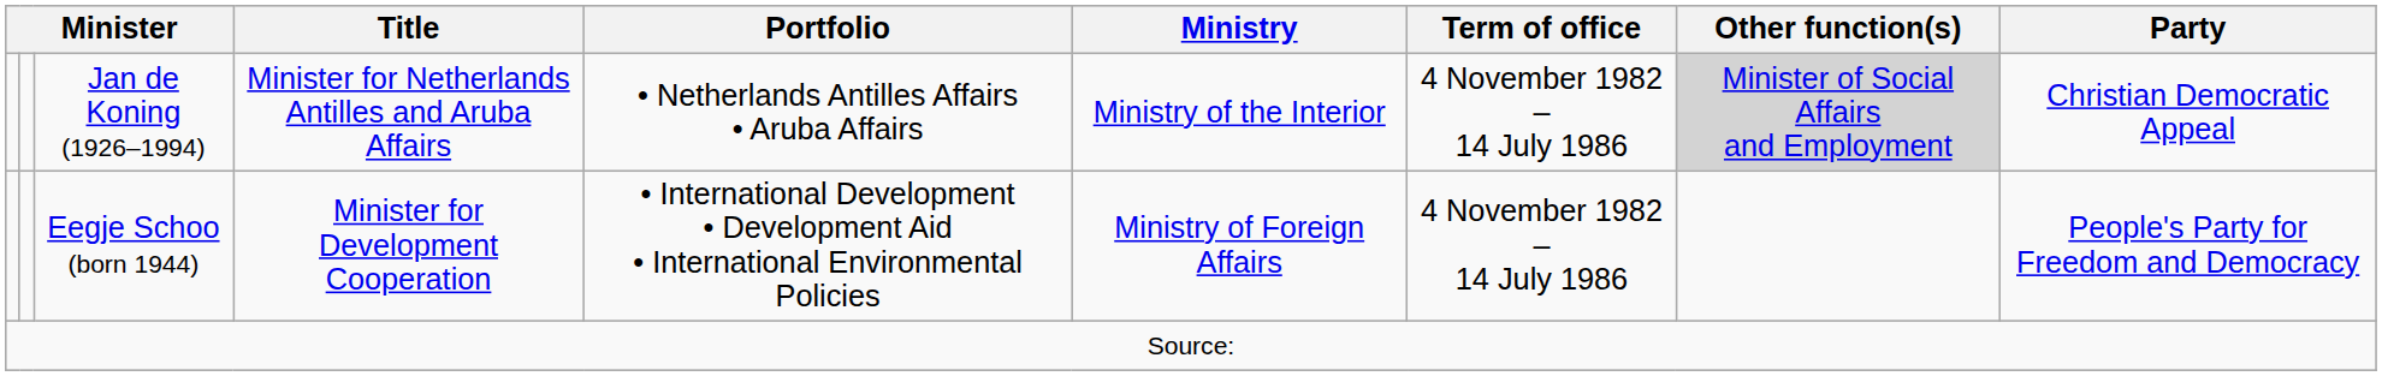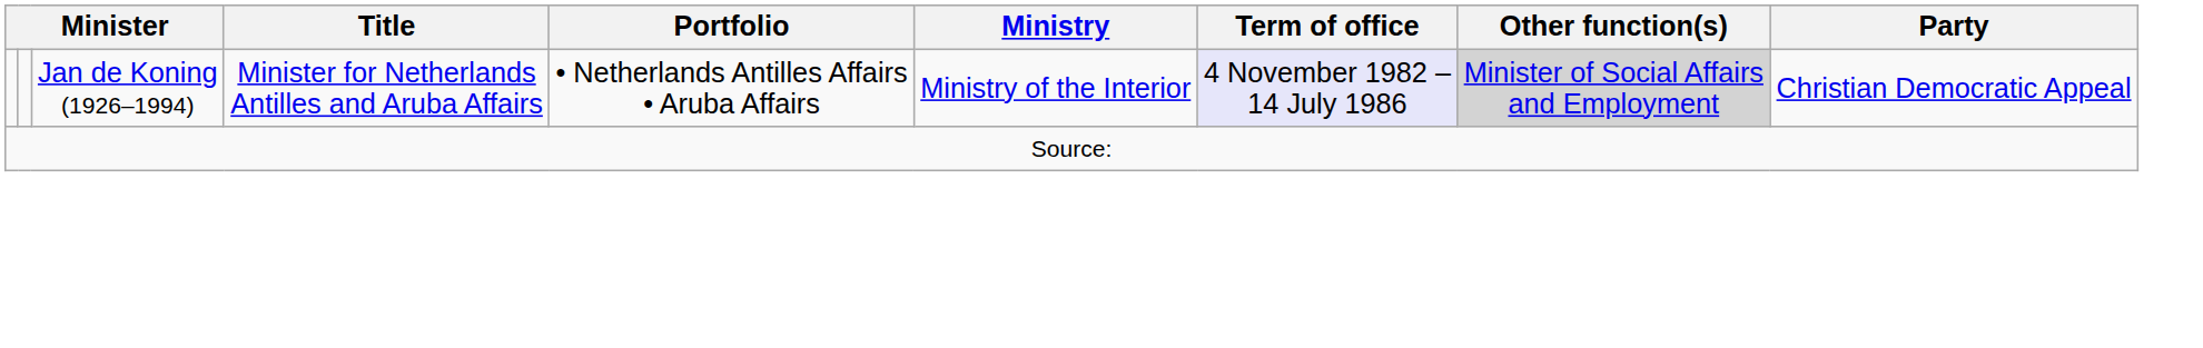Jan de Koning (1926–1994) | Term of office: no background -> lavender background
- row: Eegje Schoo (born 1944) | Minister for Development Cooperation | • International Development • Development Aid • International Environmental Policies | Ministry of Foreign Affairs | 4 November 1982 – 14 July 1986 | People's Party for Freedom and Democracy
